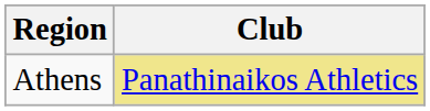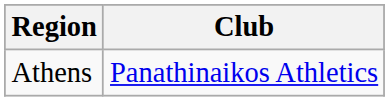Athens | Club: khaki background -> no background
